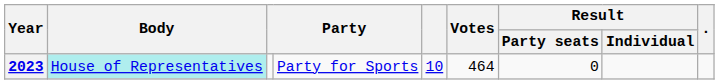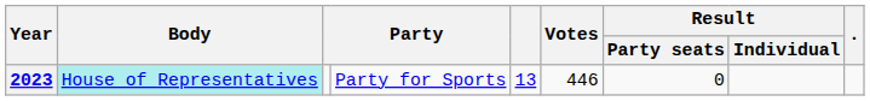2023 | column 5: 10 -> 13
2023 | Votes: 464 -> 446
